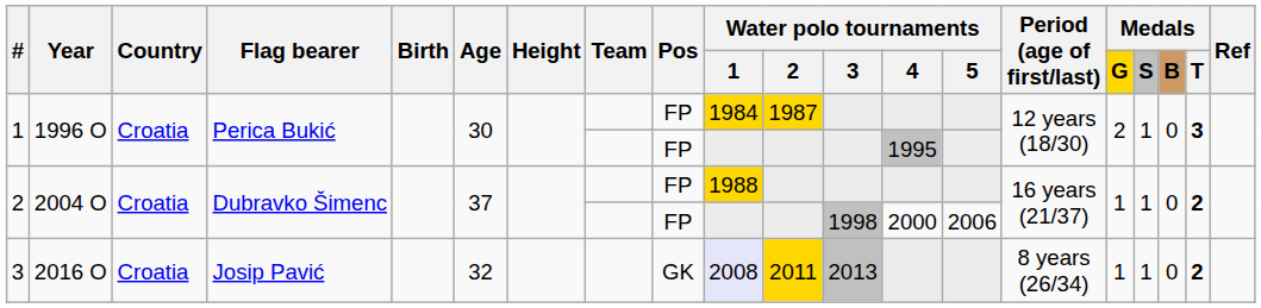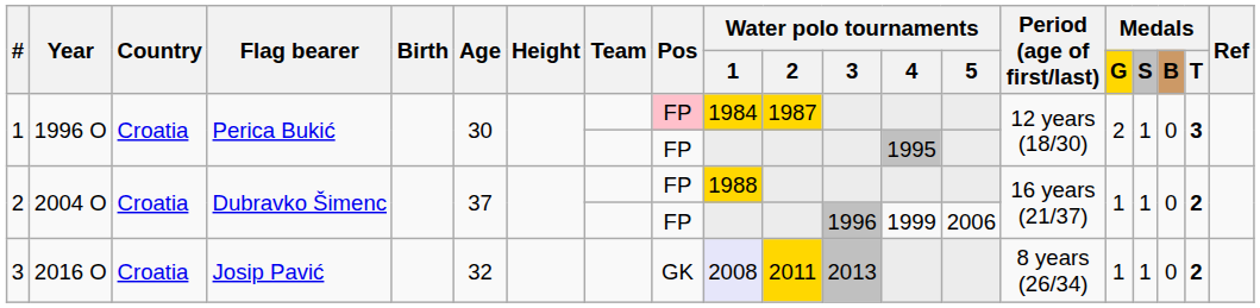row 3 | Pos: no background -> pink background
row 6 | Water polo tournaments / 3: 1998 -> 1996
row 6 | Water polo tournaments / 4: 2000 -> 1999
